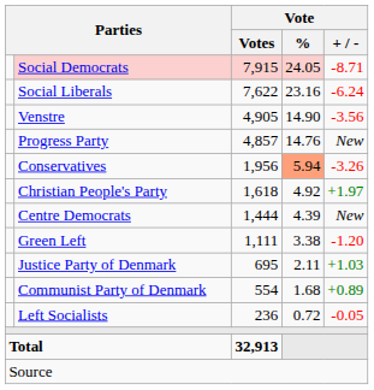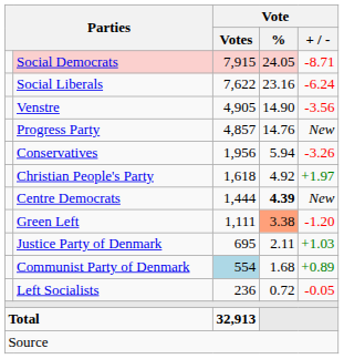Conservatives | Vote / %: lightsalmon background -> no background
Centre Democrats | Vote / %: normal -> bold
Green Left | Vote / %: no background -> lightsalmon background
Communist Party of Denmark | Vote / Votes: no background -> lightblue background
